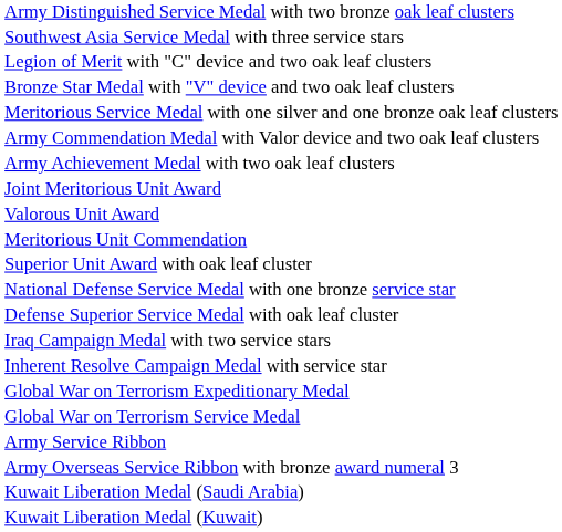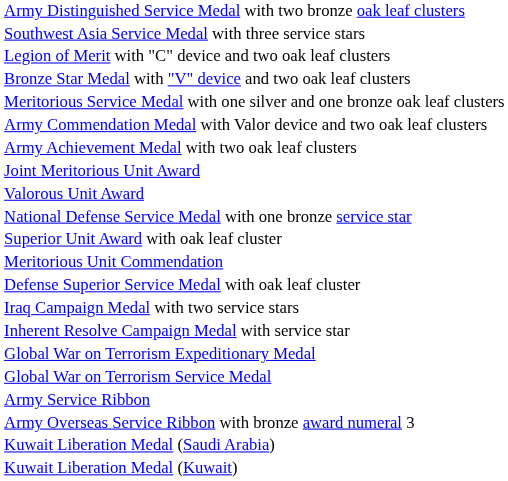row 10 | column 1: Meritorious Unit Commendation -> National Defense Service Medal with one bronze service star
row 12 | column 1: National Defense Service Medal with one bronze service star -> Meritorious Unit Commendation
